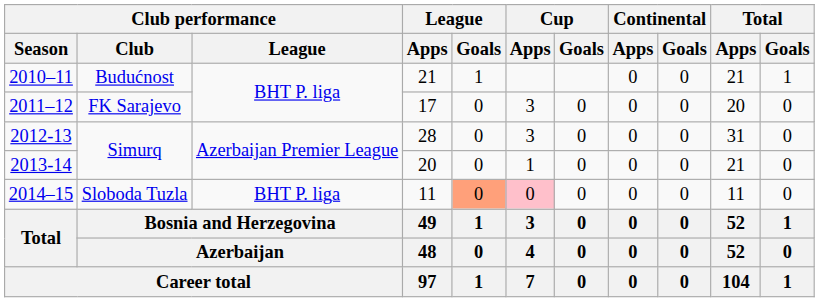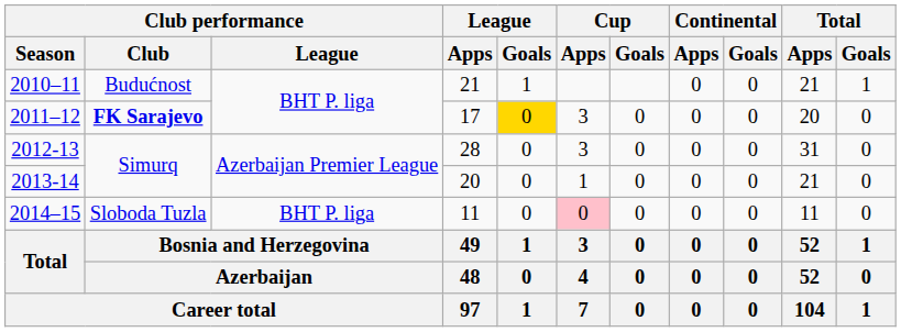2011–12 | Club performance / Club: normal -> bold
2011–12 | League / Goals: no background -> gold background
2014–15 | League / Goals: lightsalmon background -> no background
